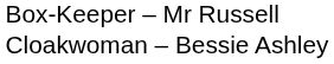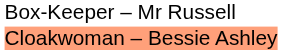row 2 | column 1: no background -> lightsalmon background
